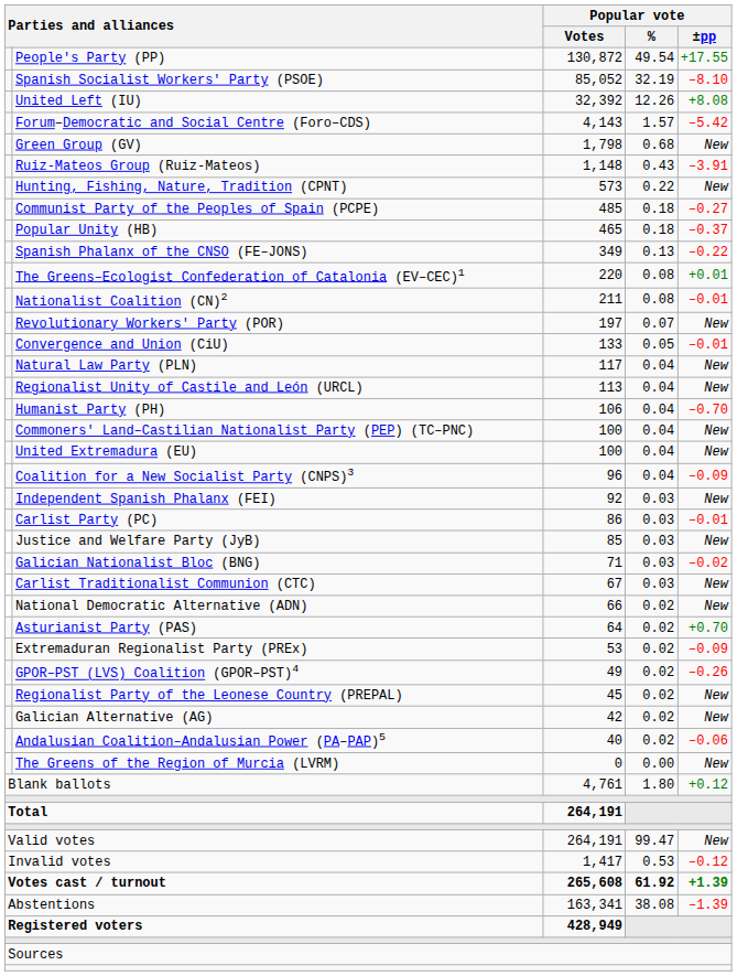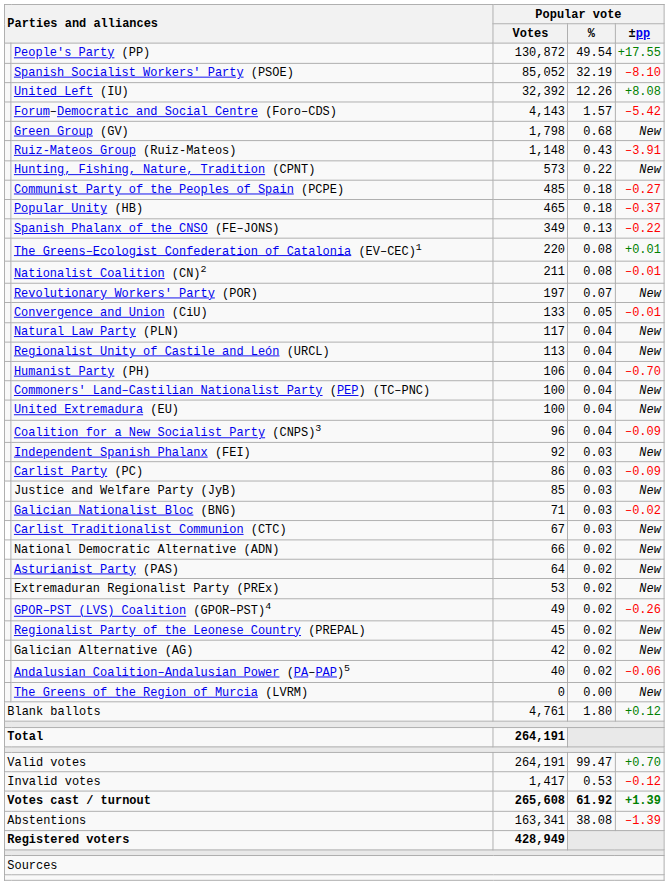Carlist Party (PC) | Popular vote / ±pp: –0.01 -> –0.09
Asturianist Party (PAS) | Popular vote / ±pp: +0.70 -> New
Extremaduran Regionalist Party (PREx) | Popular vote / ±pp: –0.09 -> New
Valid votes | Popular vote / ±pp: New -> +0.70
